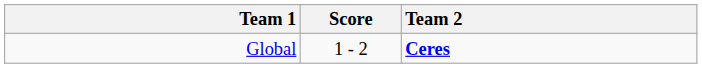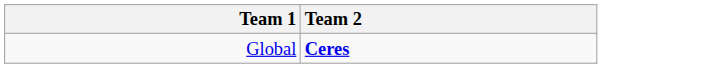- column: Score | 1 - 2
